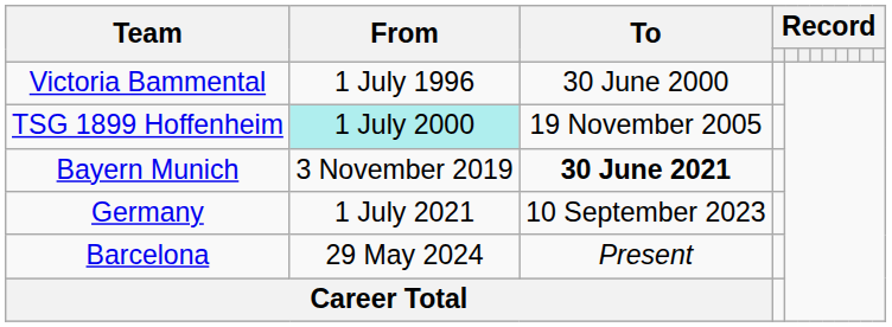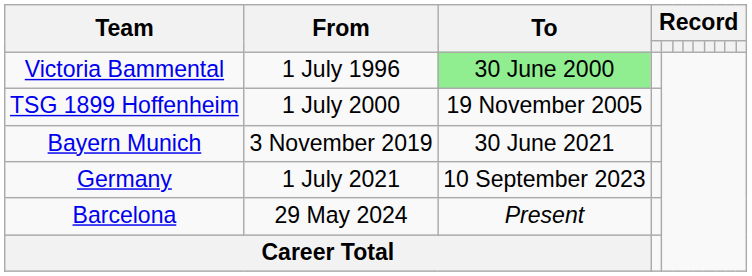Victoria Bammental | To: no background -> lightgreen background
TSG 1899 Hoffenheim | From: paleturquoise background -> no background
Bayern Munich | To: bold -> normal
